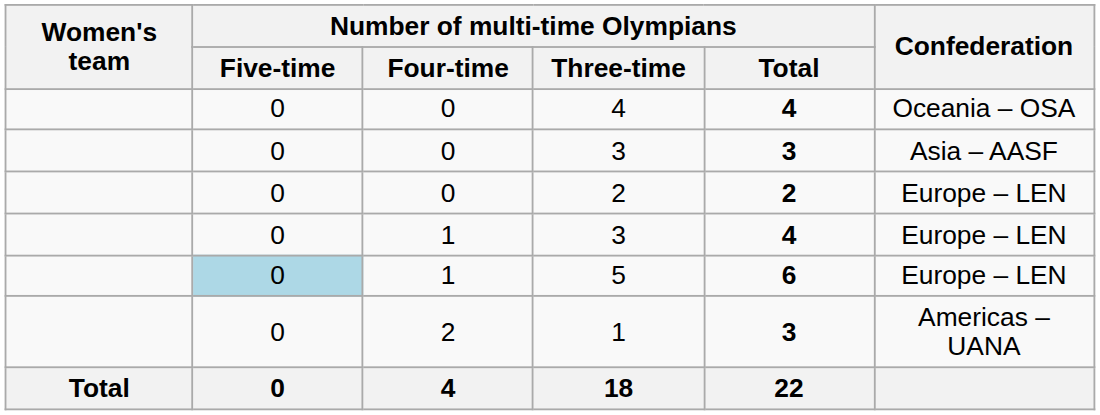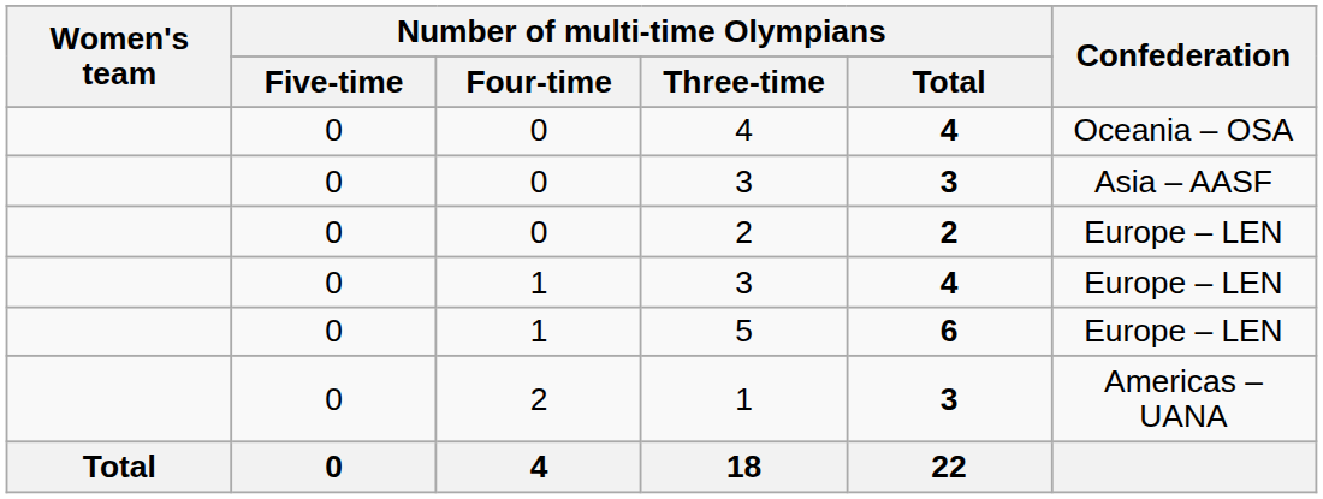5 | Number of multi-time Olympians / Five-time: lightblue background -> no background
